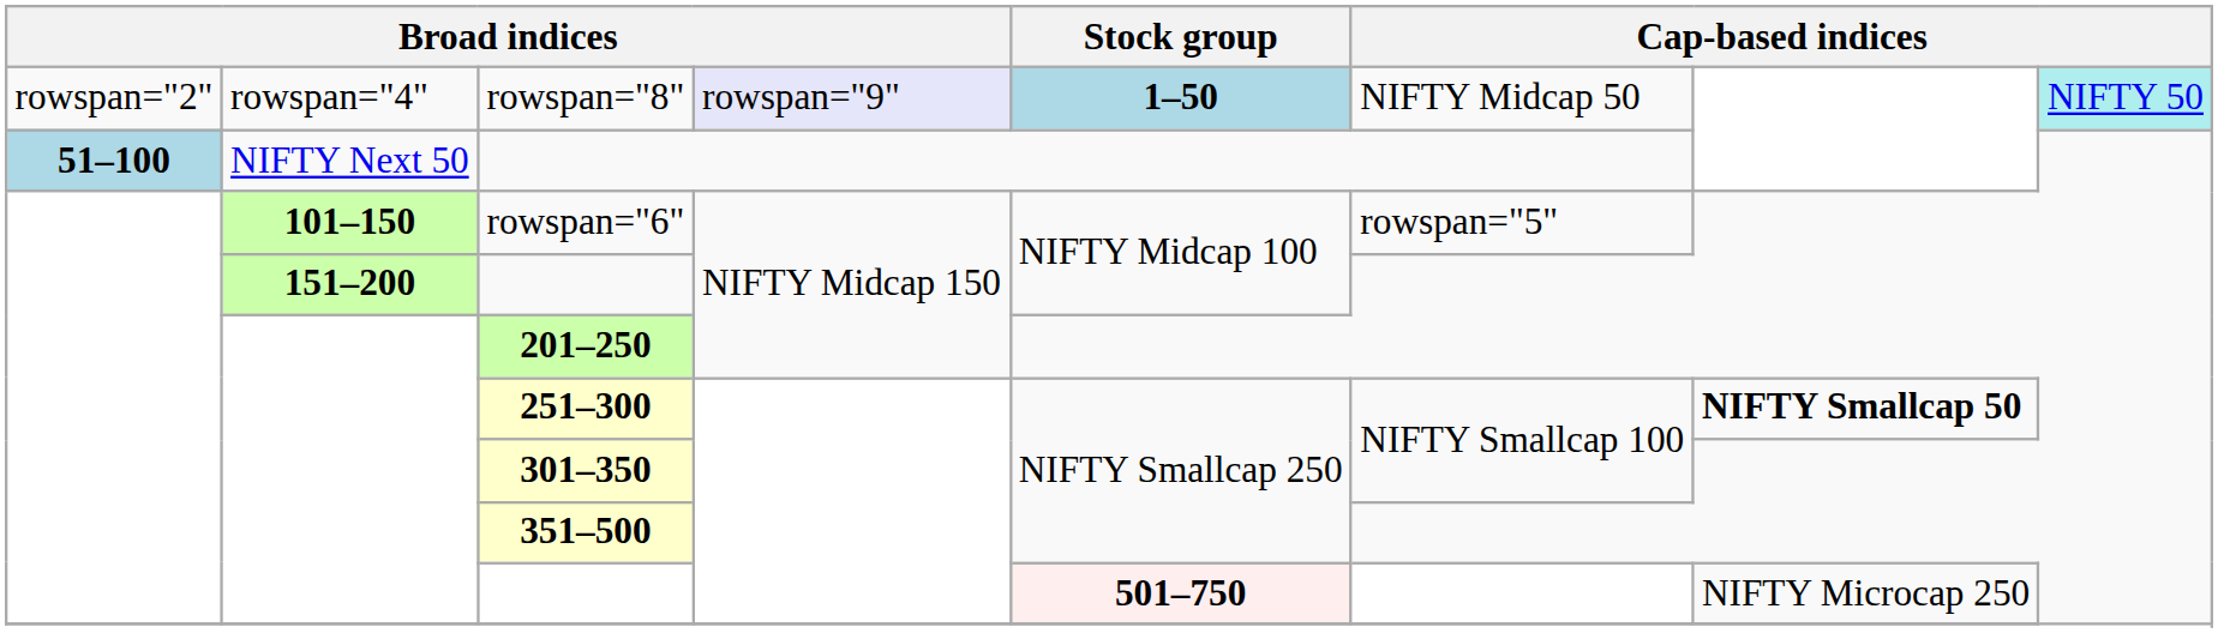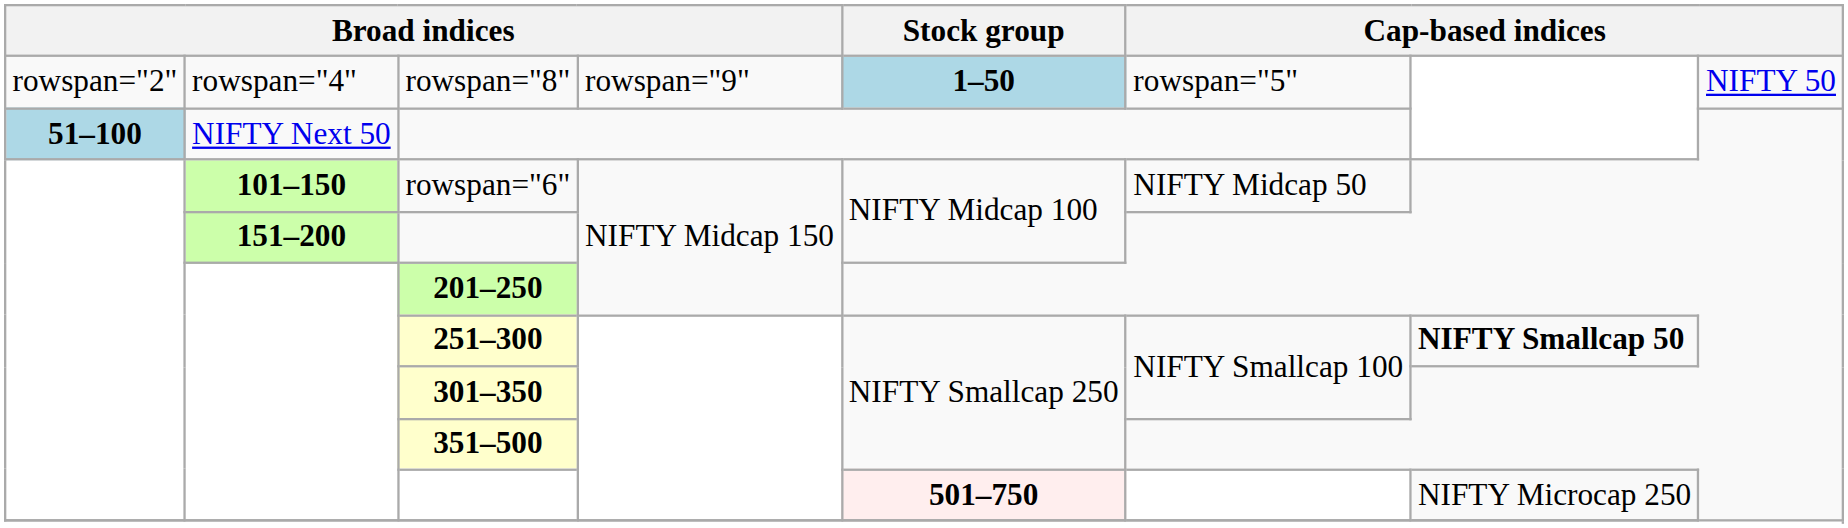rowspan="8" | column 4: lavender background -> no background
rowspan="8" | column 6: NIFTY Midcap 50 -> rowspan="5"
rowspan="8" | column 8: paleturquoise background -> no background
rowspan="6" | column 6: rowspan="5" -> NIFTY Midcap 50
